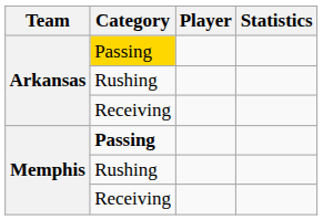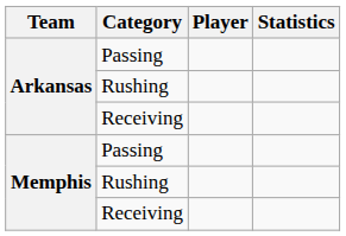Arkansas / Passing | Category: gold background -> no background
Memphis / Passing | Category: bold -> normal
